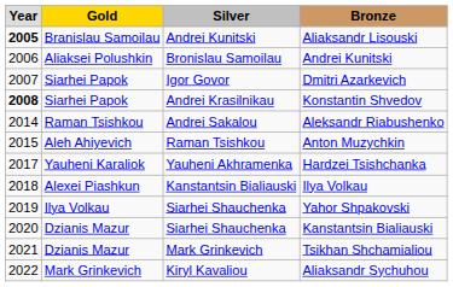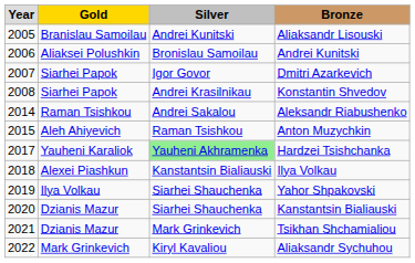Aliaksandr Lisouski | column 1: bold -> normal
Konstantin Shvedov | column 1: bold -> normal
Hardzei Tsishchanka | column 3: no background -> lightgreen background
